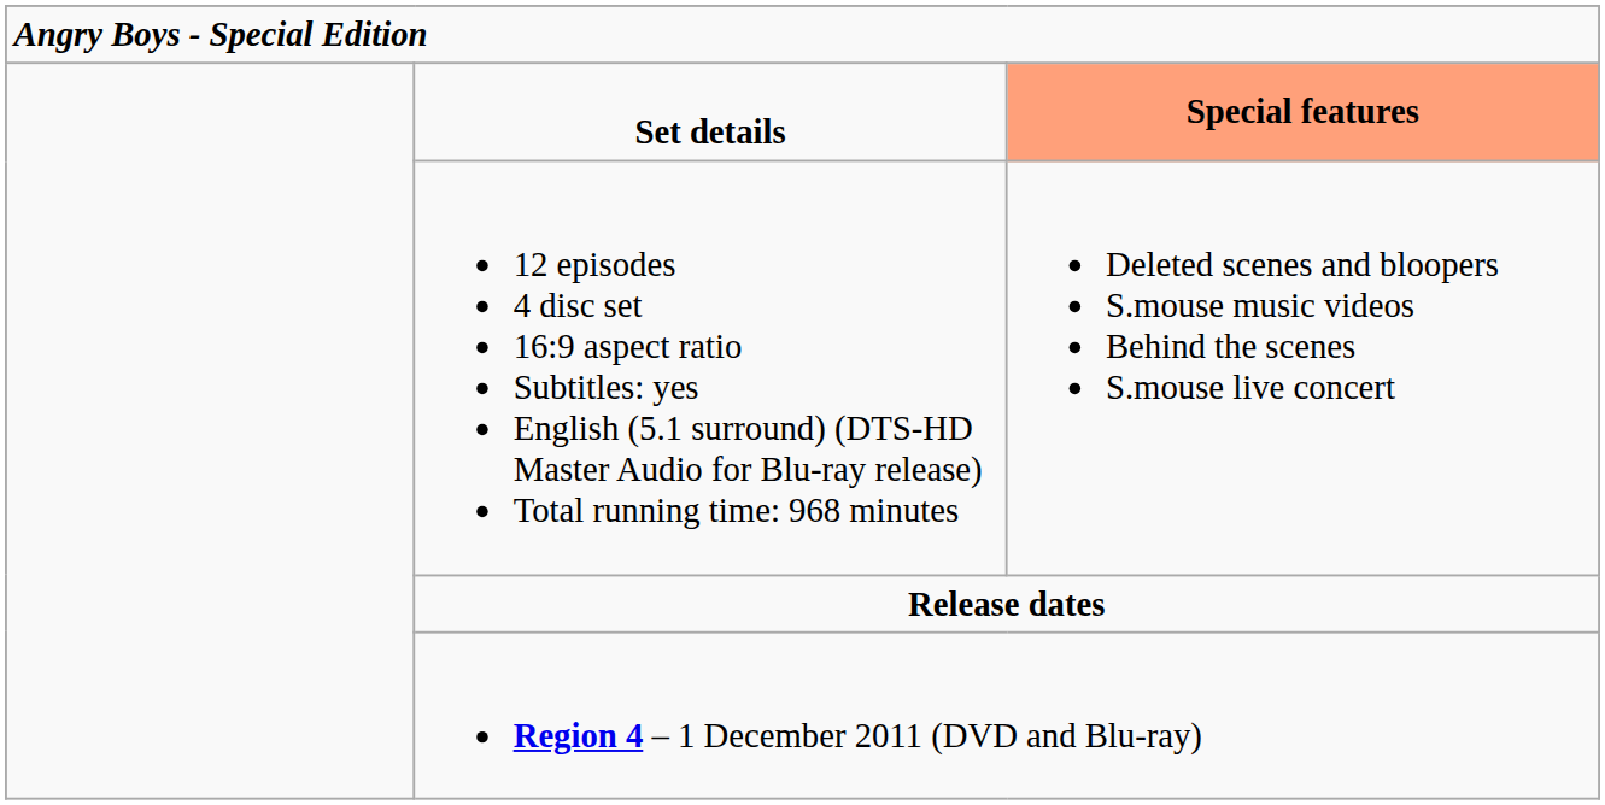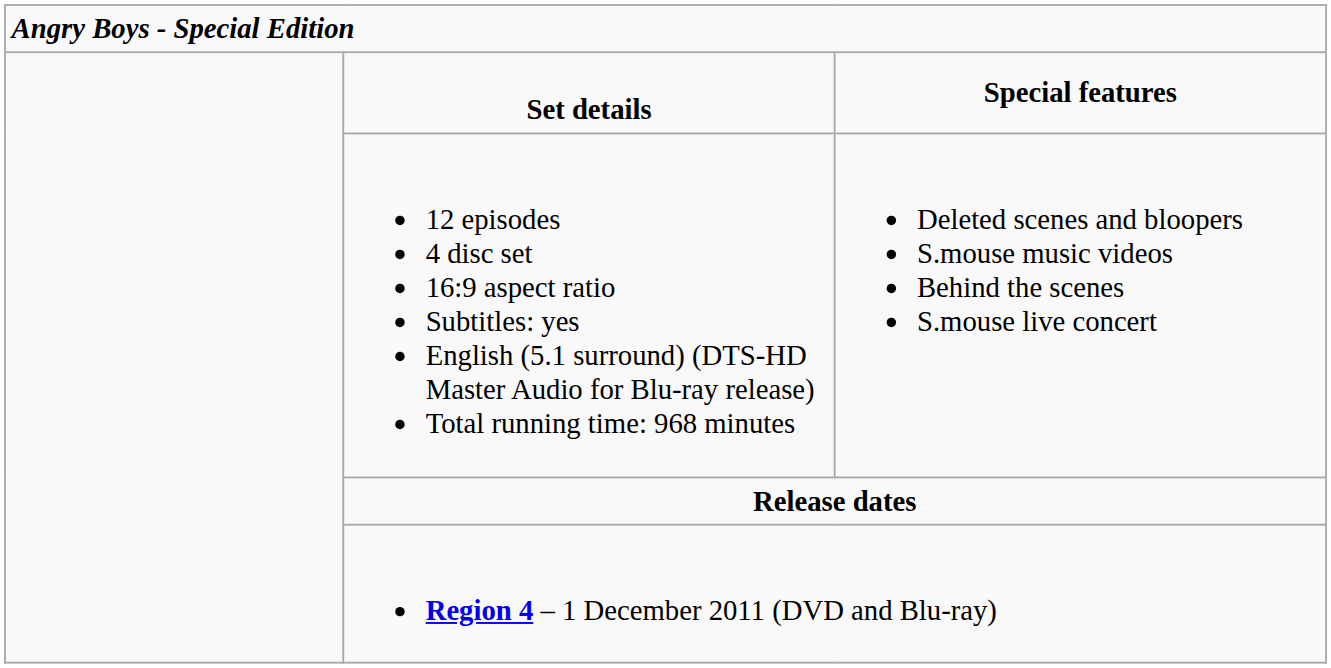Set details | column 3: lightsalmon background -> no background
